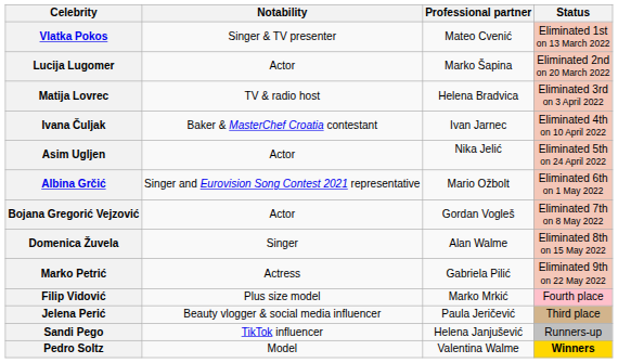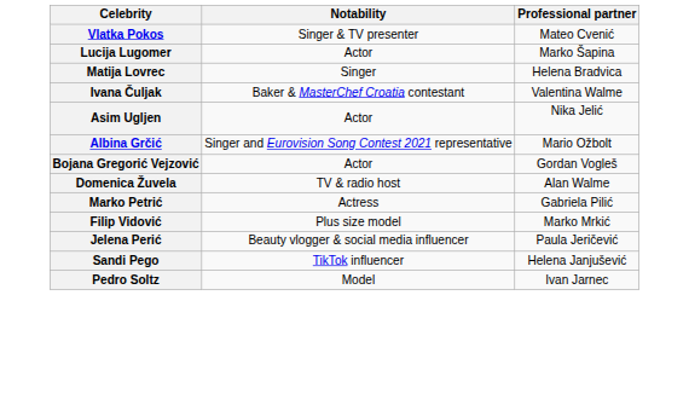- column: Status | Eliminated 1st on 13 March 2022 | Eliminated 2nd on 20 March 2022 | Eliminated 3rd on 3 April 2022 | Eliminated 4th on 10 April 2022 | Eliminated 5th on 24 April 2022 | Eliminated 6th on 1 May 2022 | Eliminated 7th on 8 May 2022 | Eliminated 8th on 15 May 2022 | Eliminated 9th on 22 May 2022 | Fourth place | Third place | Runners-up | Winners
Matija Lovrec | Notability: TV & radio host -> Singer
Ivana Čuljak | Professional partner: Ivan Jarnec -> Valentina Walme
Domenica Žuvela | Notability: Singer -> TV & radio host
Pedro Soltz | Professional partner: Valentina Walme -> Ivan Jarnec
